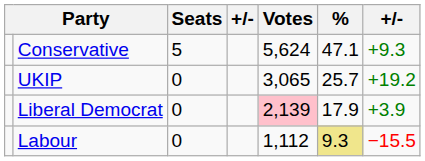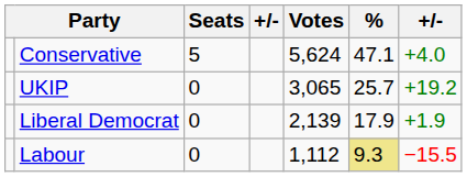Conservative | column 7: +9.3 -> +4.0
Liberal Democrat | Votes: pink background -> no background
Liberal Democrat | column 7: +3.9 -> +1.9
